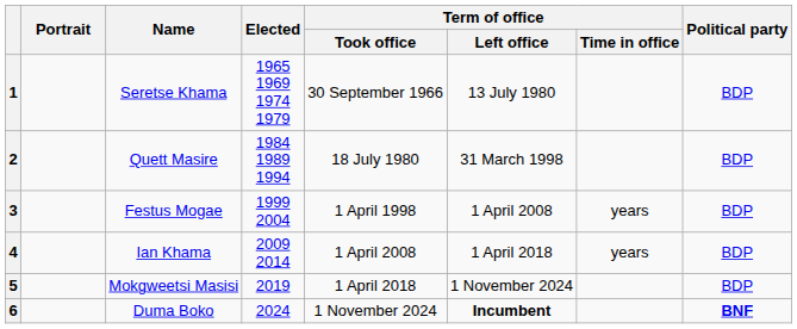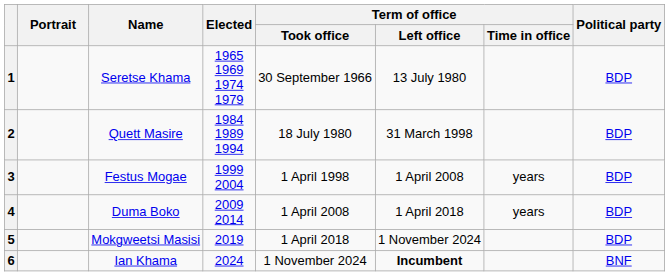4 | Name: Ian Khama -> Duma Boko
6 | Name: Duma Boko -> Ian Khama
6 | Political party: bold -> normal
